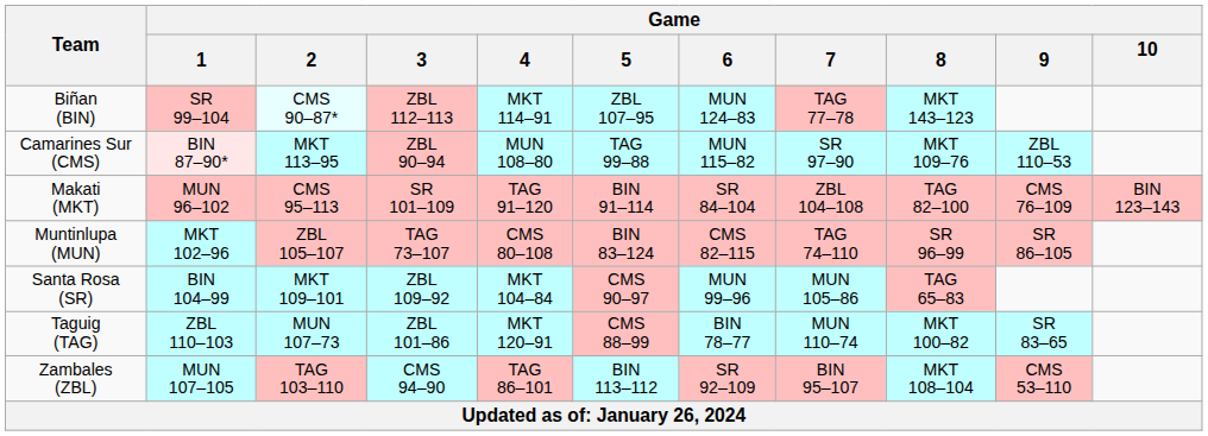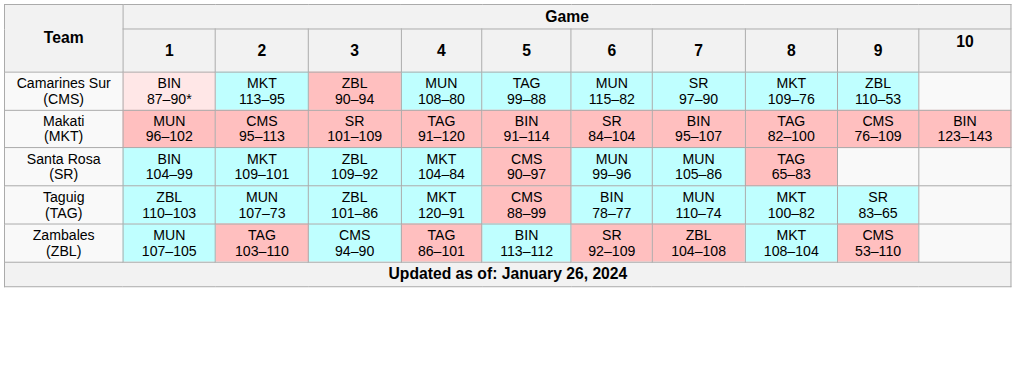- row: Biñan (BIN) | SR 99–104 | CMS 90–87* | ZBL 112–113 | MKT 114–91 | ZBL 107–95 | MUN 124–83 | TAG 77–78 | MKT 143–123
Makati (MKT) | Game / 7: ZBL 104–108 -> BIN 95–107
- row: Muntinlupa (MUN) | MKT 102–96 | ZBL 105–107 | TAG 73–107 | CMS 80–108 | BIN 83–124 | CMS 82–115 | TAG 74–110 | SR 96–99 | SR 86–105
Zambales (ZBL) | Game / 7: BIN 95–107 -> ZBL 104–108
